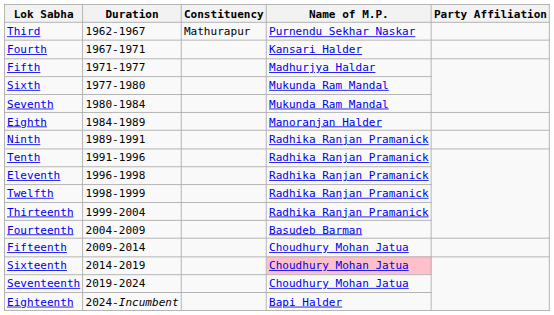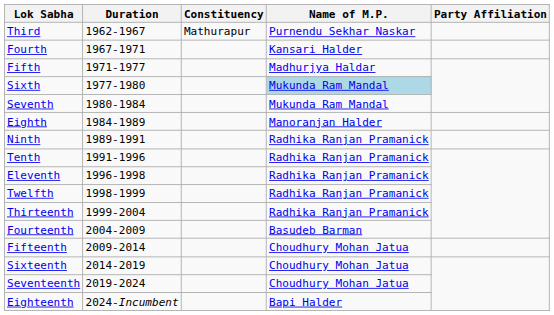Sixth | Name of M.P.: no background -> lightblue background
Sixteenth | Name of M.P.: pink background -> no background
